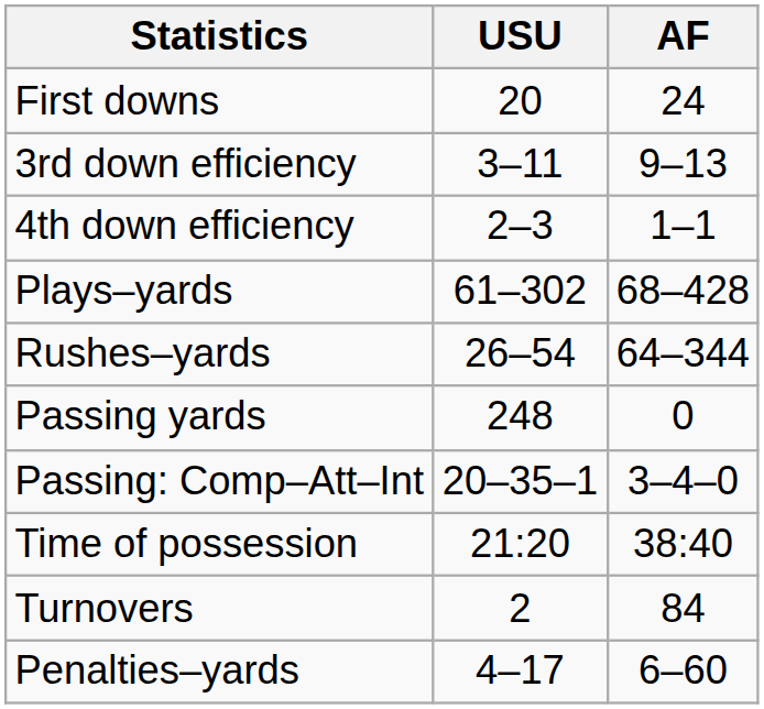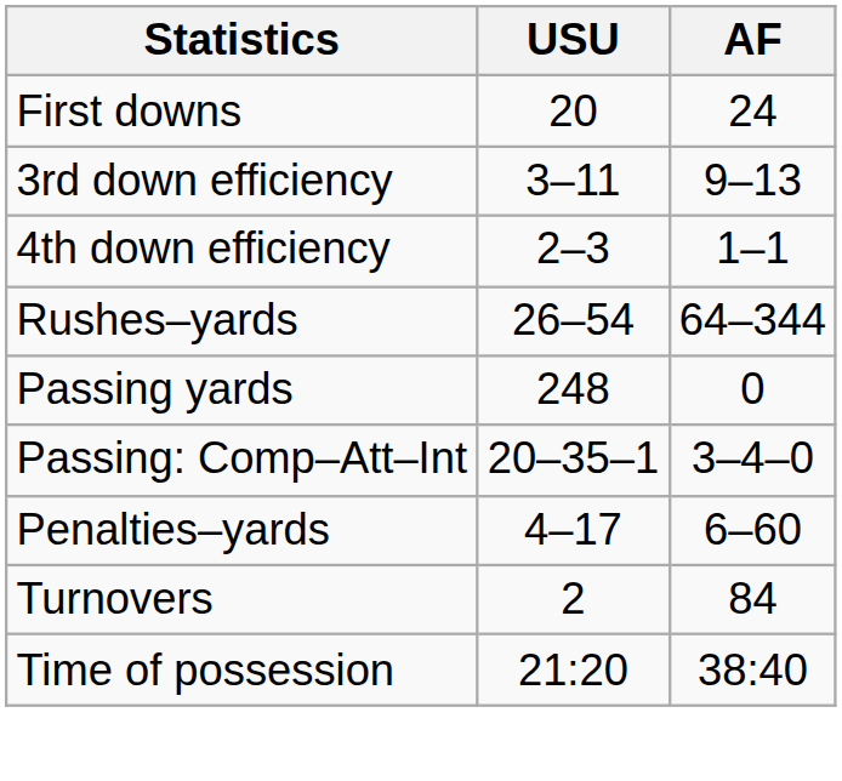- row: Plays–yards | 61–302 | 68–428
rows swapped: Penalties–yards <-> Time of possession
